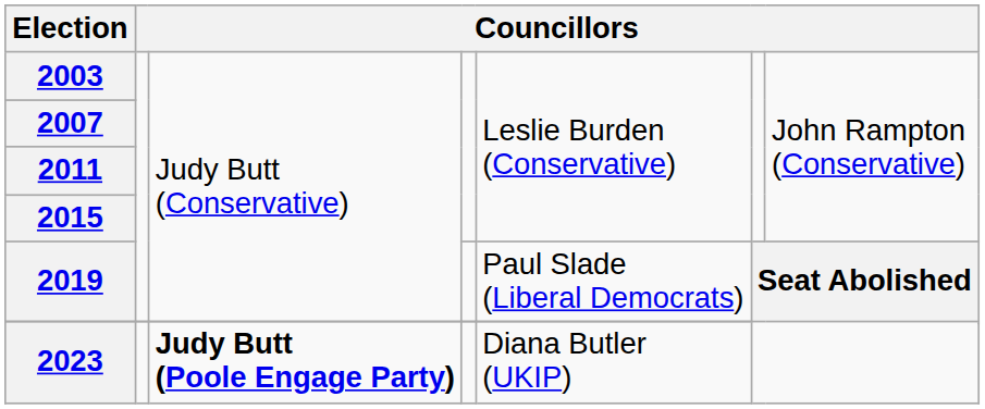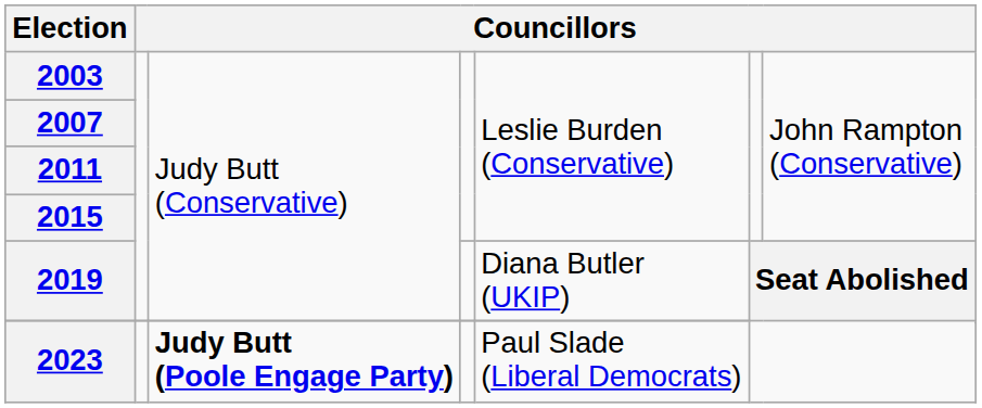2019 | column 5: Paul Slade (Liberal Democrats) -> Diana Butler (UKIP)
2023 | column 5: Diana Butler (UKIP) -> Paul Slade (Liberal Democrats)
